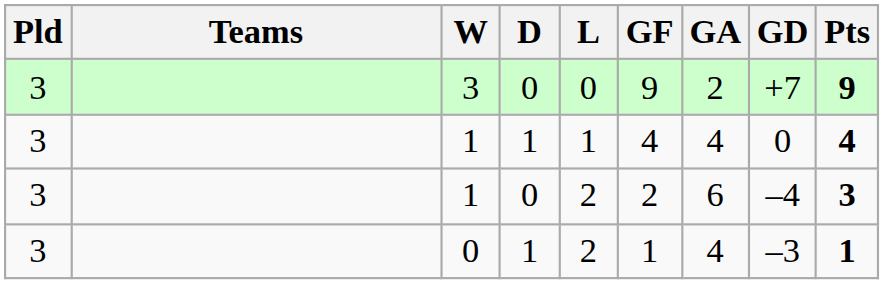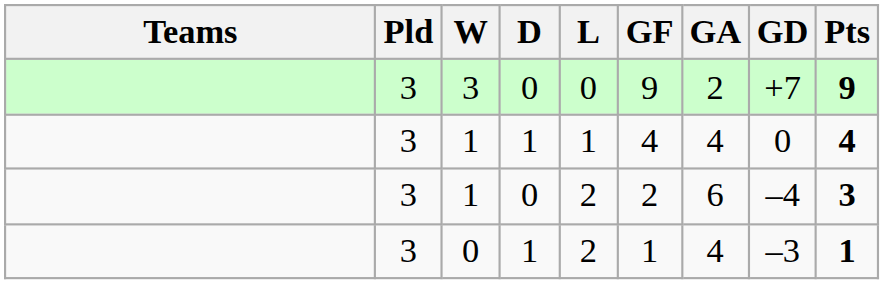columns swapped: Teams <-> Pld
